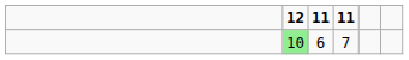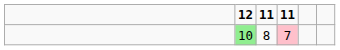row 2 | column 3: 6 -> 8
row 2 | column 4: no background -> pink background
